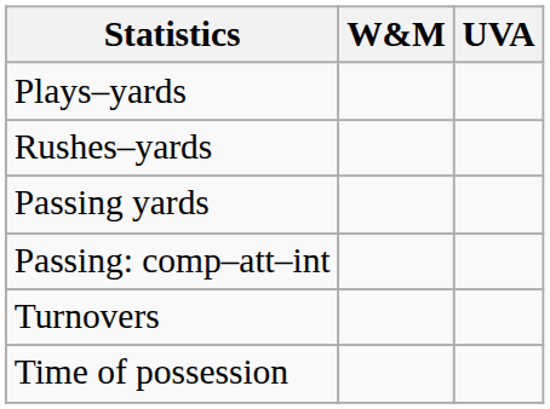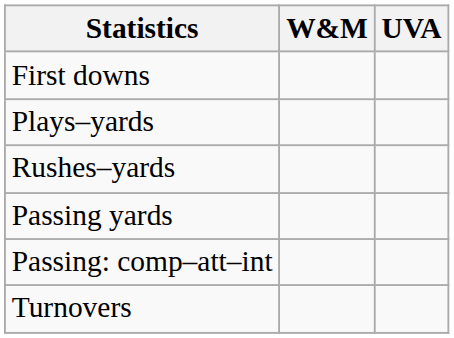+ row: First downs
- row: Time of possession
